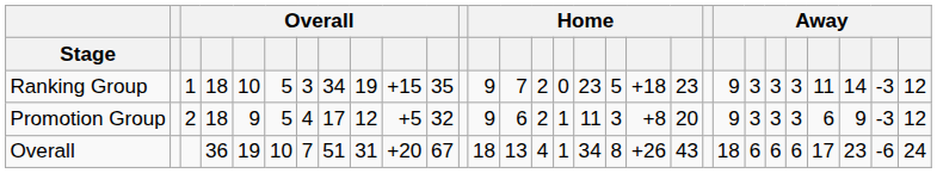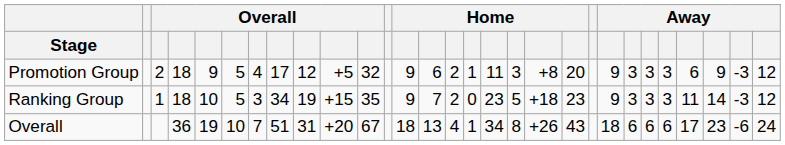rows swapped: Ranking Group <-> Promotion Group
